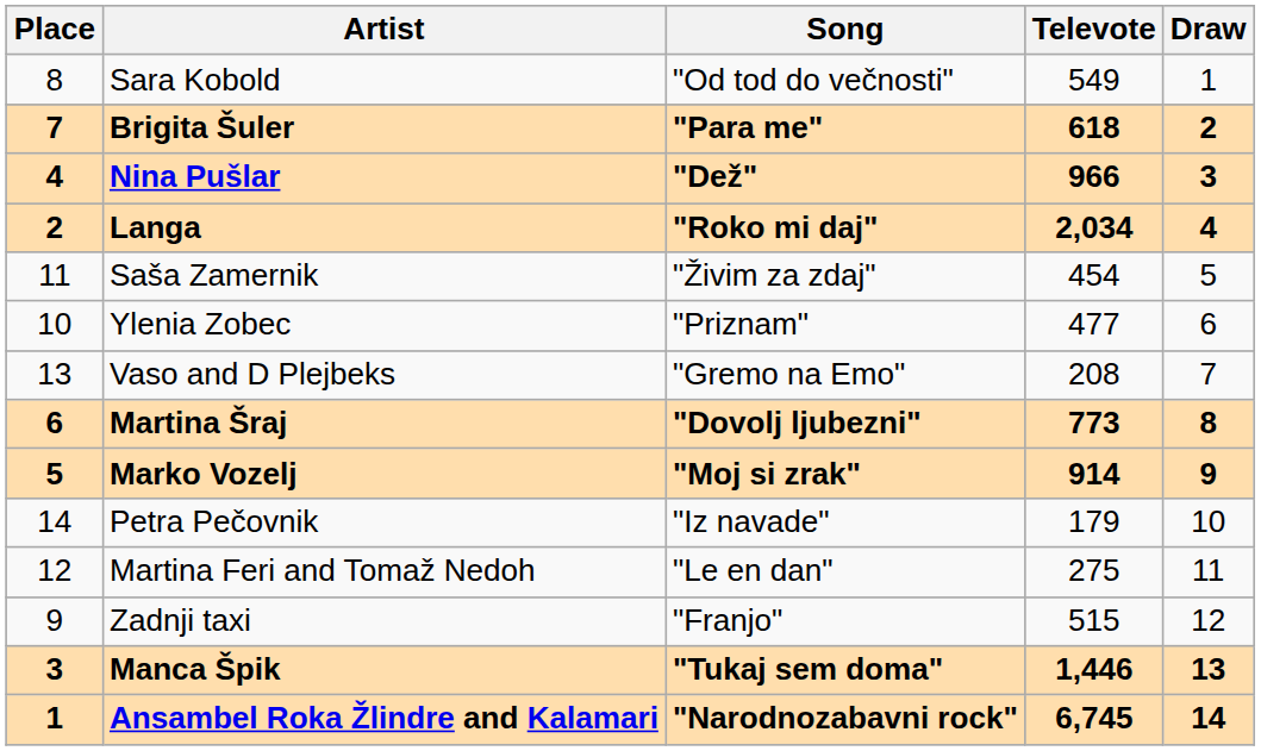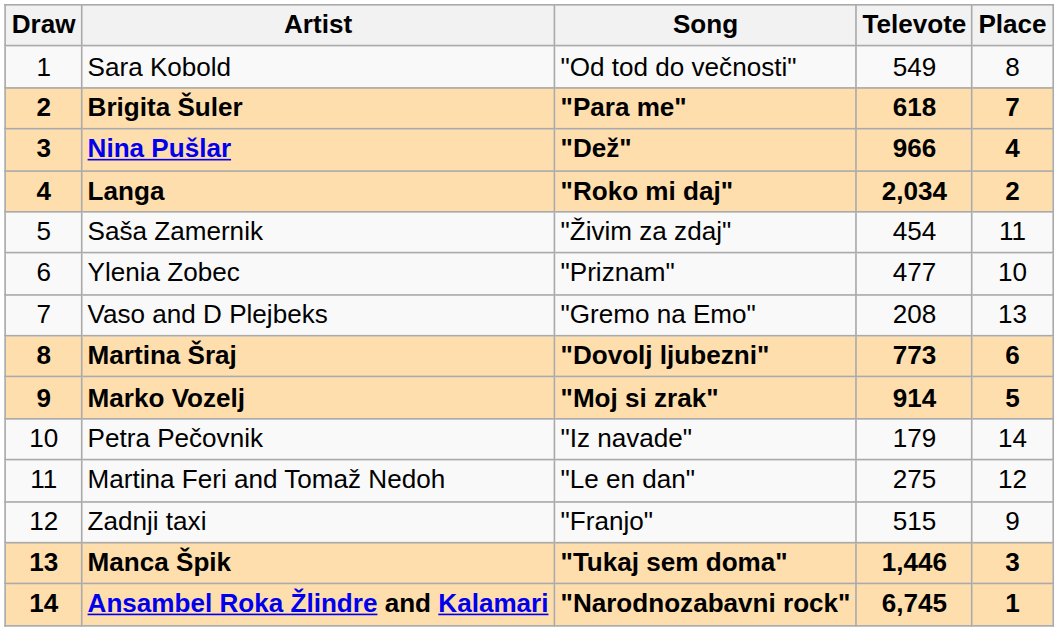columns swapped: Draw <-> Place
